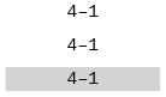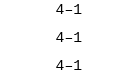row 3 | column 1: lightgrey background -> no background
